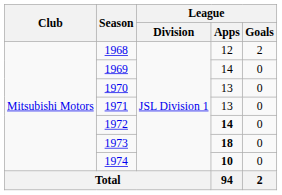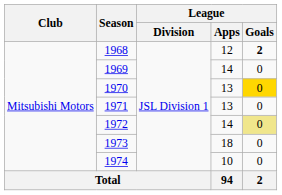1968 | League / Goals: normal -> bold
1970 | League / Goals: no background -> gold background
1972 | League / Apps: bold -> normal
1972 | League / Goals: no background -> khaki background
1973 | League / Apps: bold -> normal
1974 | League / Apps: bold -> normal
